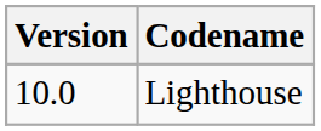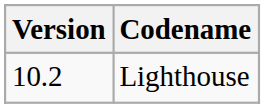Lighthouse | Version: 10.0 -> 10.2
